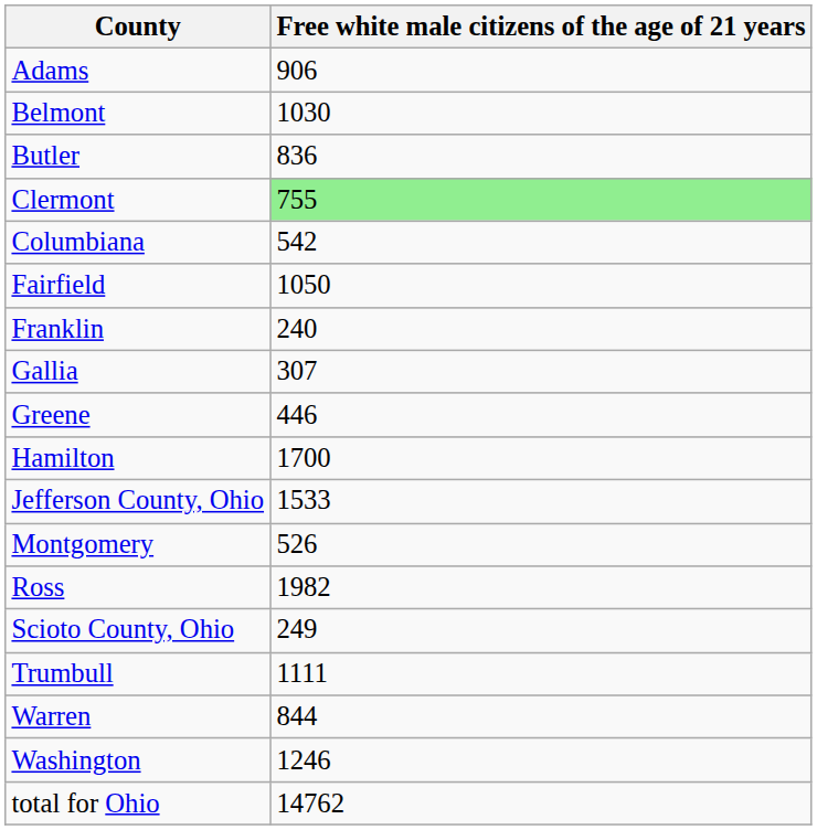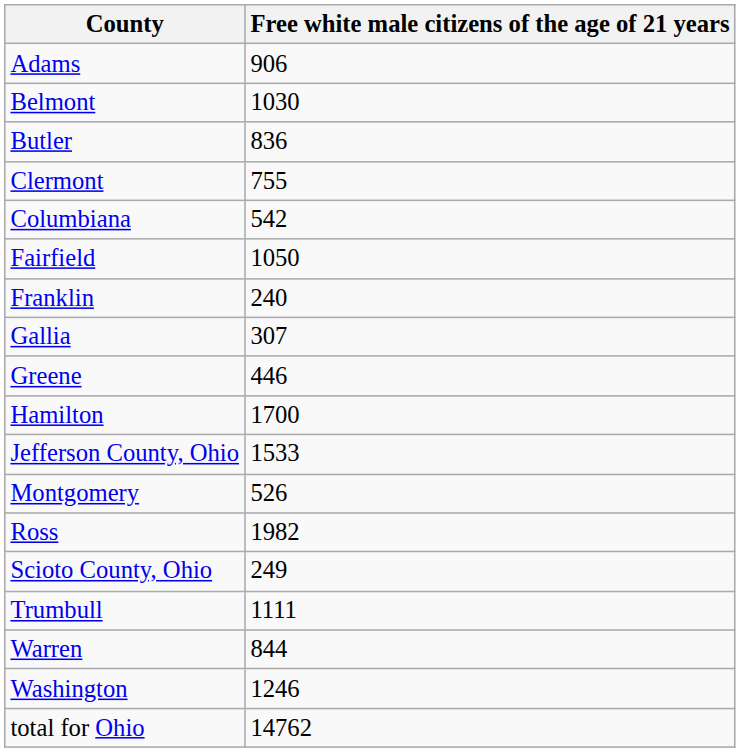Clermont | Free white male citizens of the age of 21 years: lightgreen background -> no background
